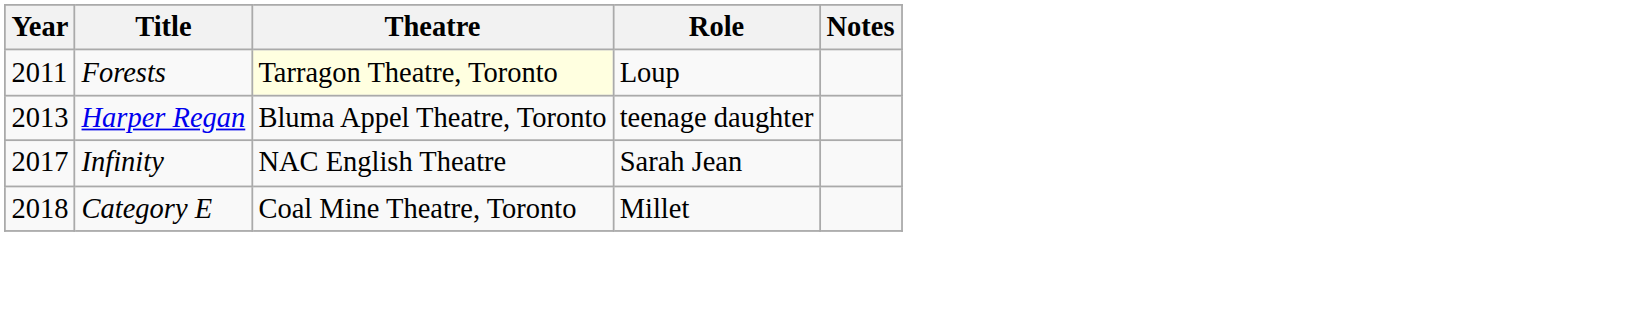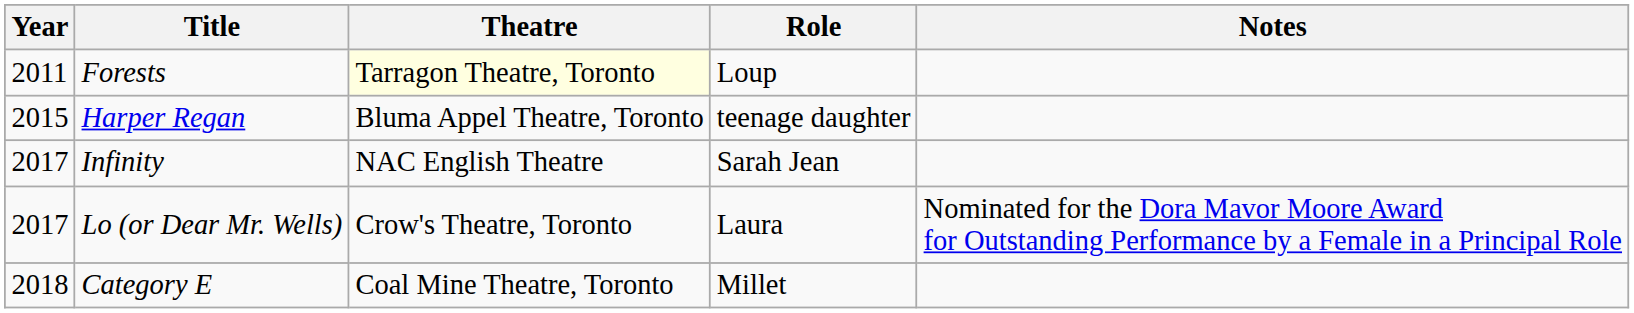Harper Regan | Year: 2013 -> 2015
+ row: 2017 | Lo (or Dear Mr. Wells) | Crow's Theatre, Toronto | Laura | Nominated for the Dora Mavor Moore Award for Outstanding Performance by a Female in a Principal Role
